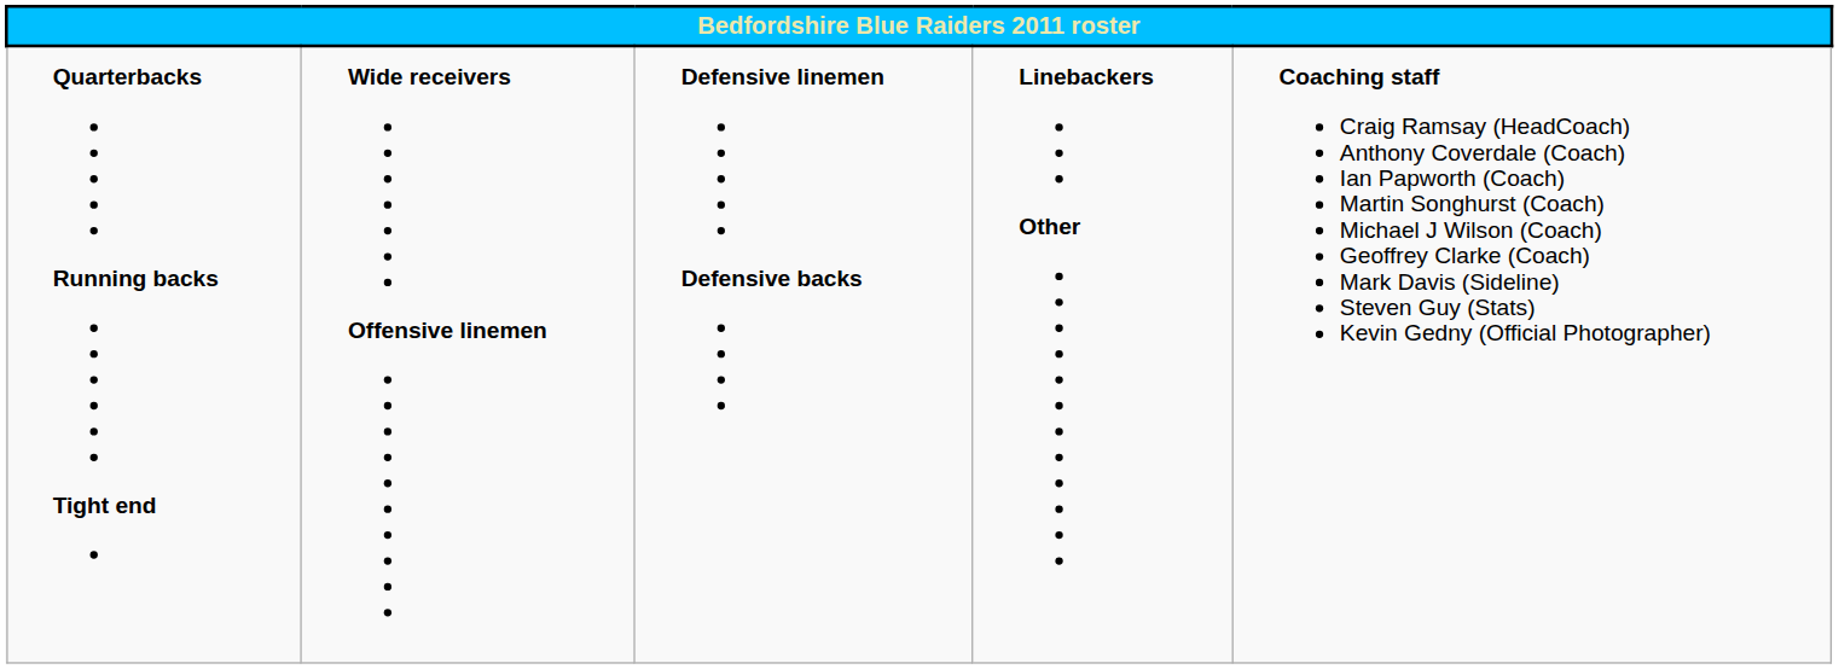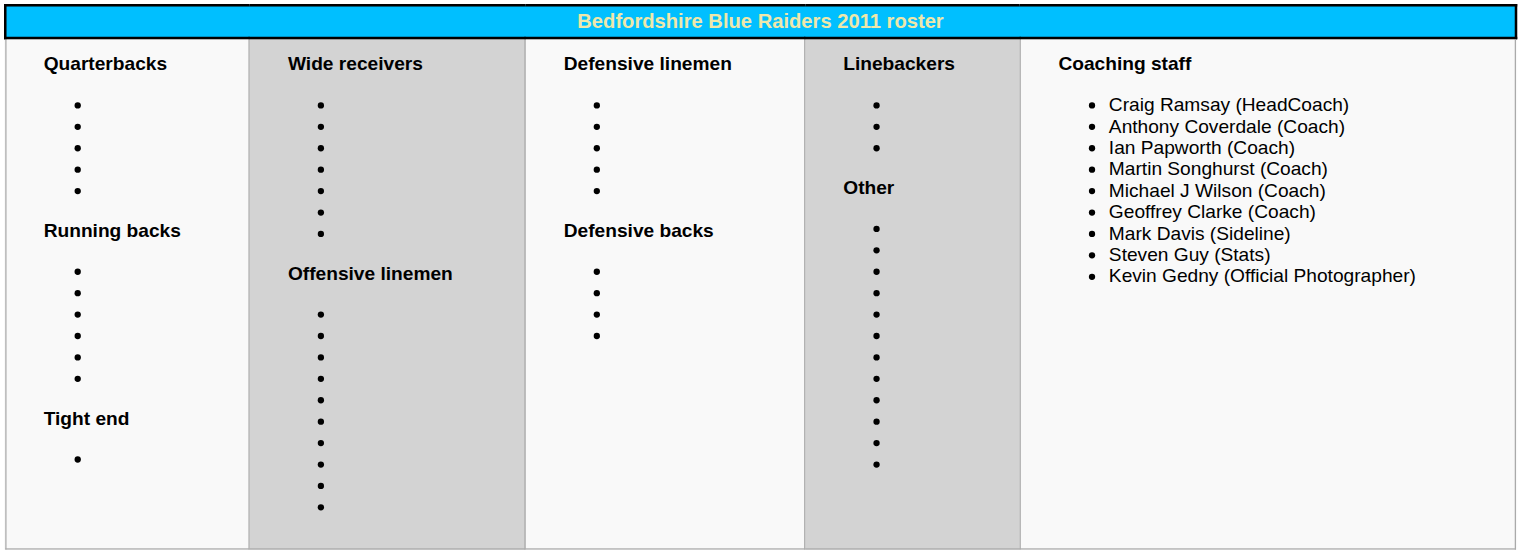Quarterbacks Running backs Tight end | column 2: no background -> lightgrey background
Quarterbacks Running backs Tight end | column 4: no background -> lightgrey background
